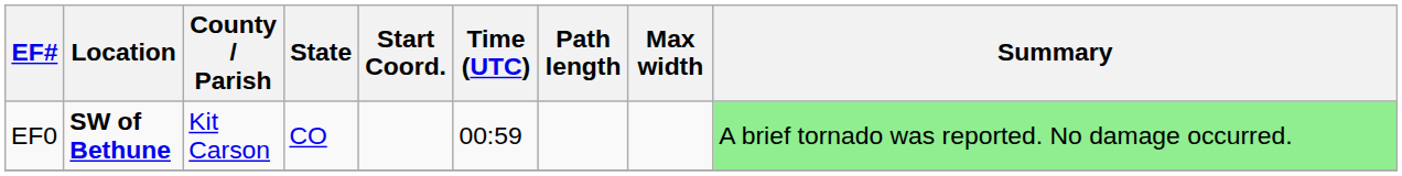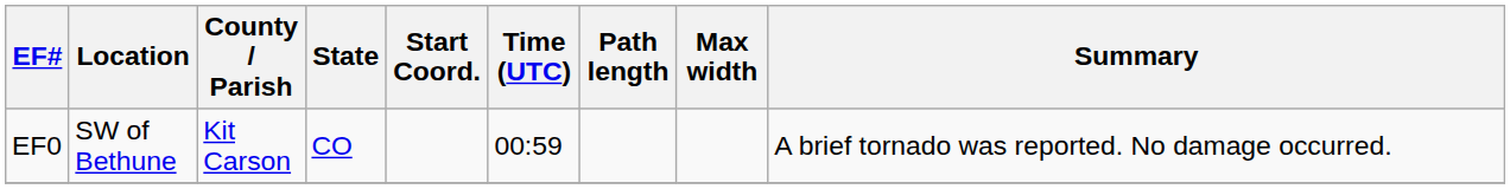EF0 | Location: bold -> normal
EF0 | Summary: lightgreen background -> no background
